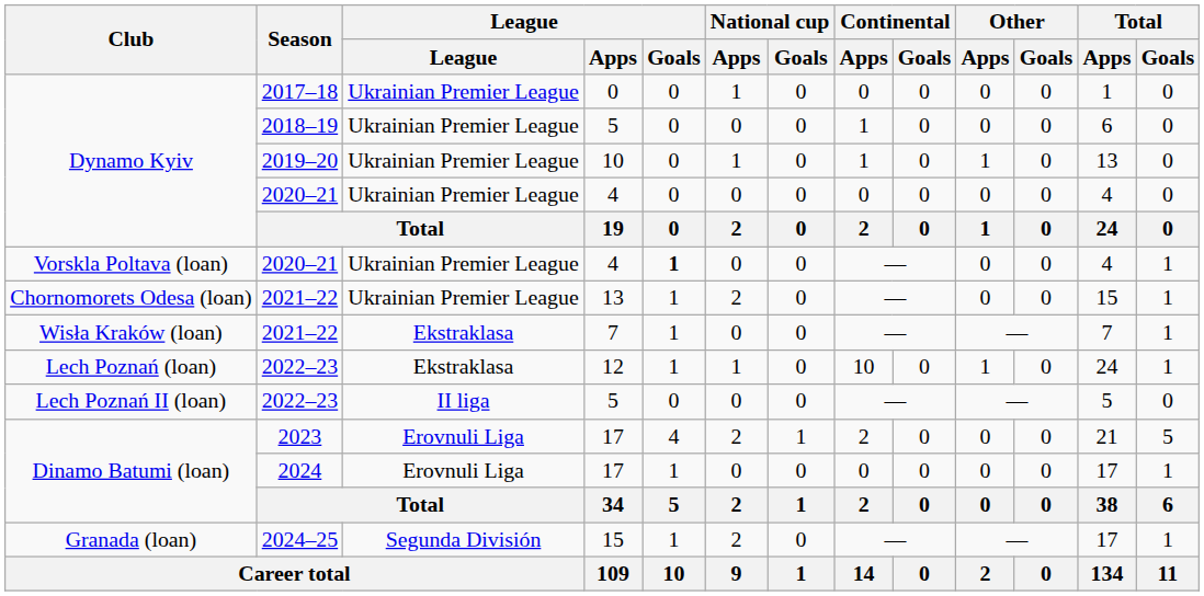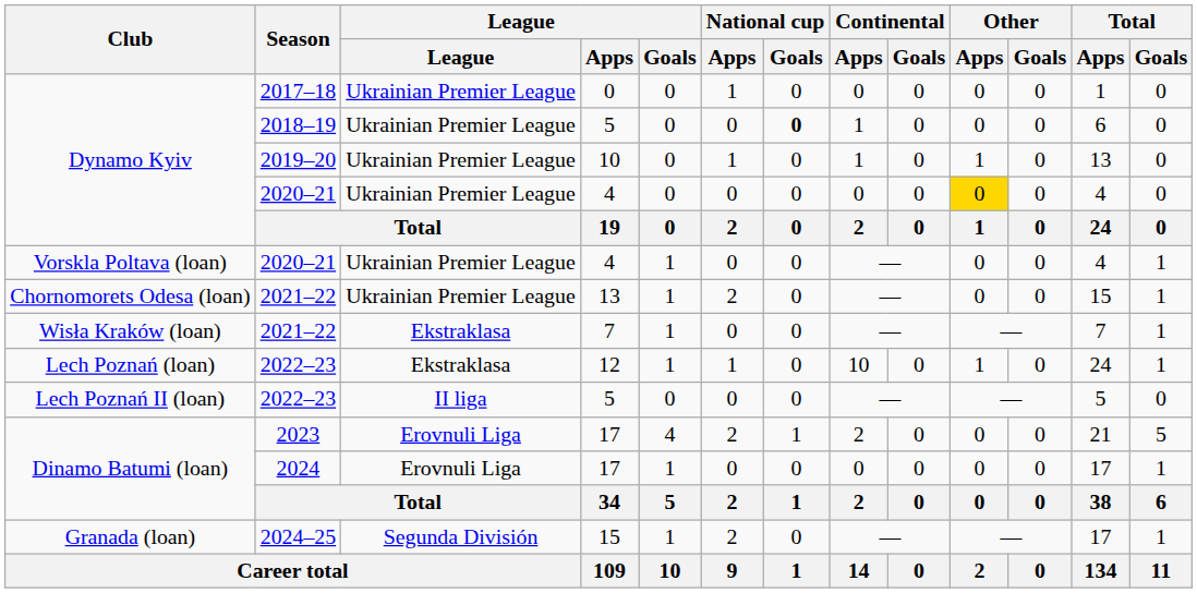2018–19 | National cup / Goals: normal -> bold
Dynamo Kyiv / 2020–21 | Other / Apps: no background -> gold background
Vorskla Poltava (loan) / 2020–21 | League / Goals: bold -> normal
